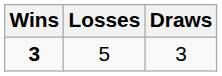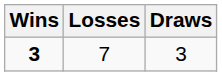row 2 | Losses: 5 -> 7
